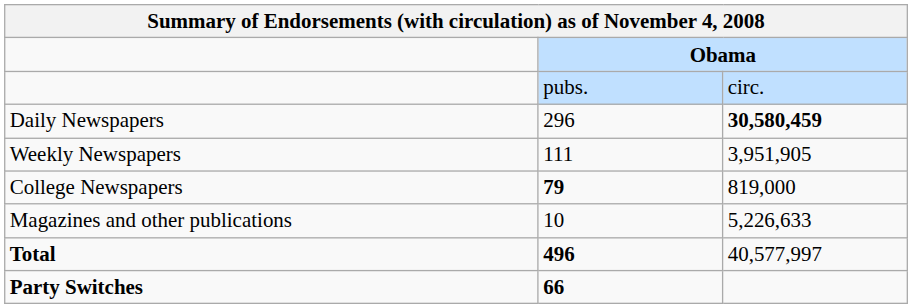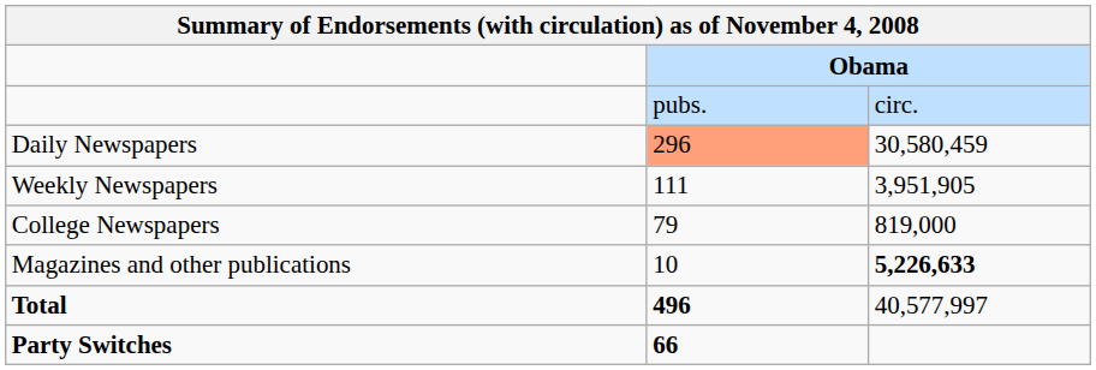Daily Newspapers | column 2: no background -> lightsalmon background
Daily Newspapers | column 3: bold -> normal
College Newspapers | column 2: bold -> normal
Magazines and other publications | column 3: normal -> bold
